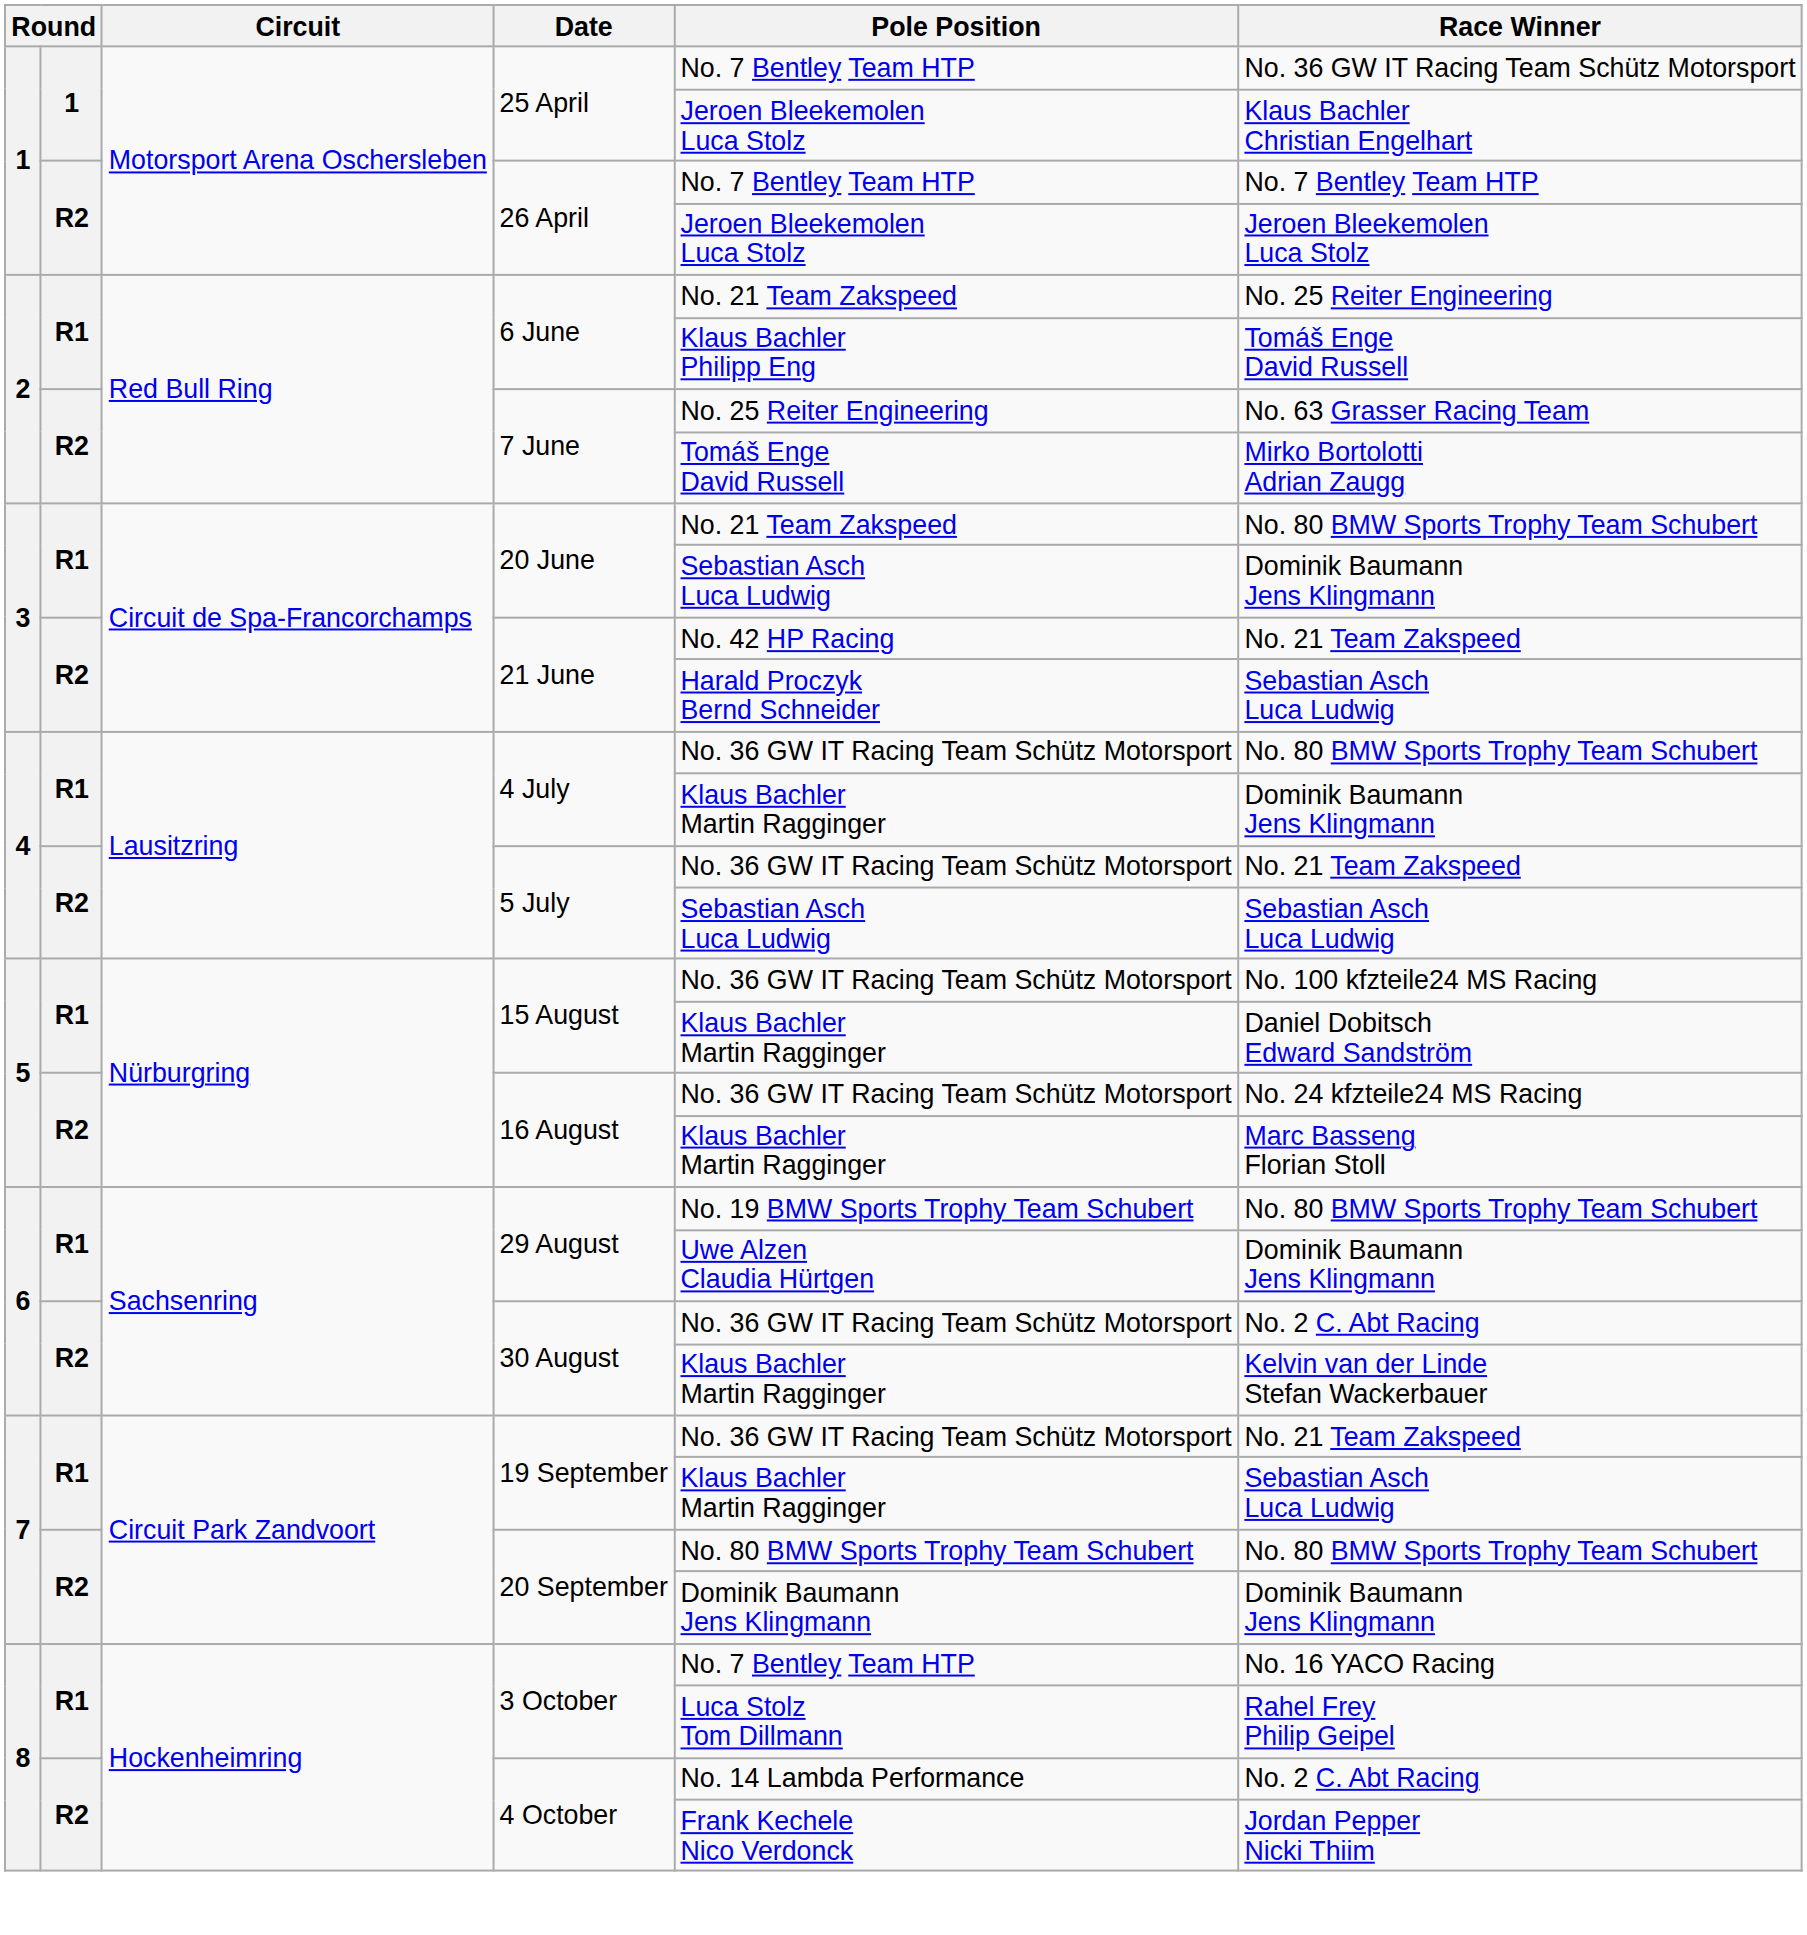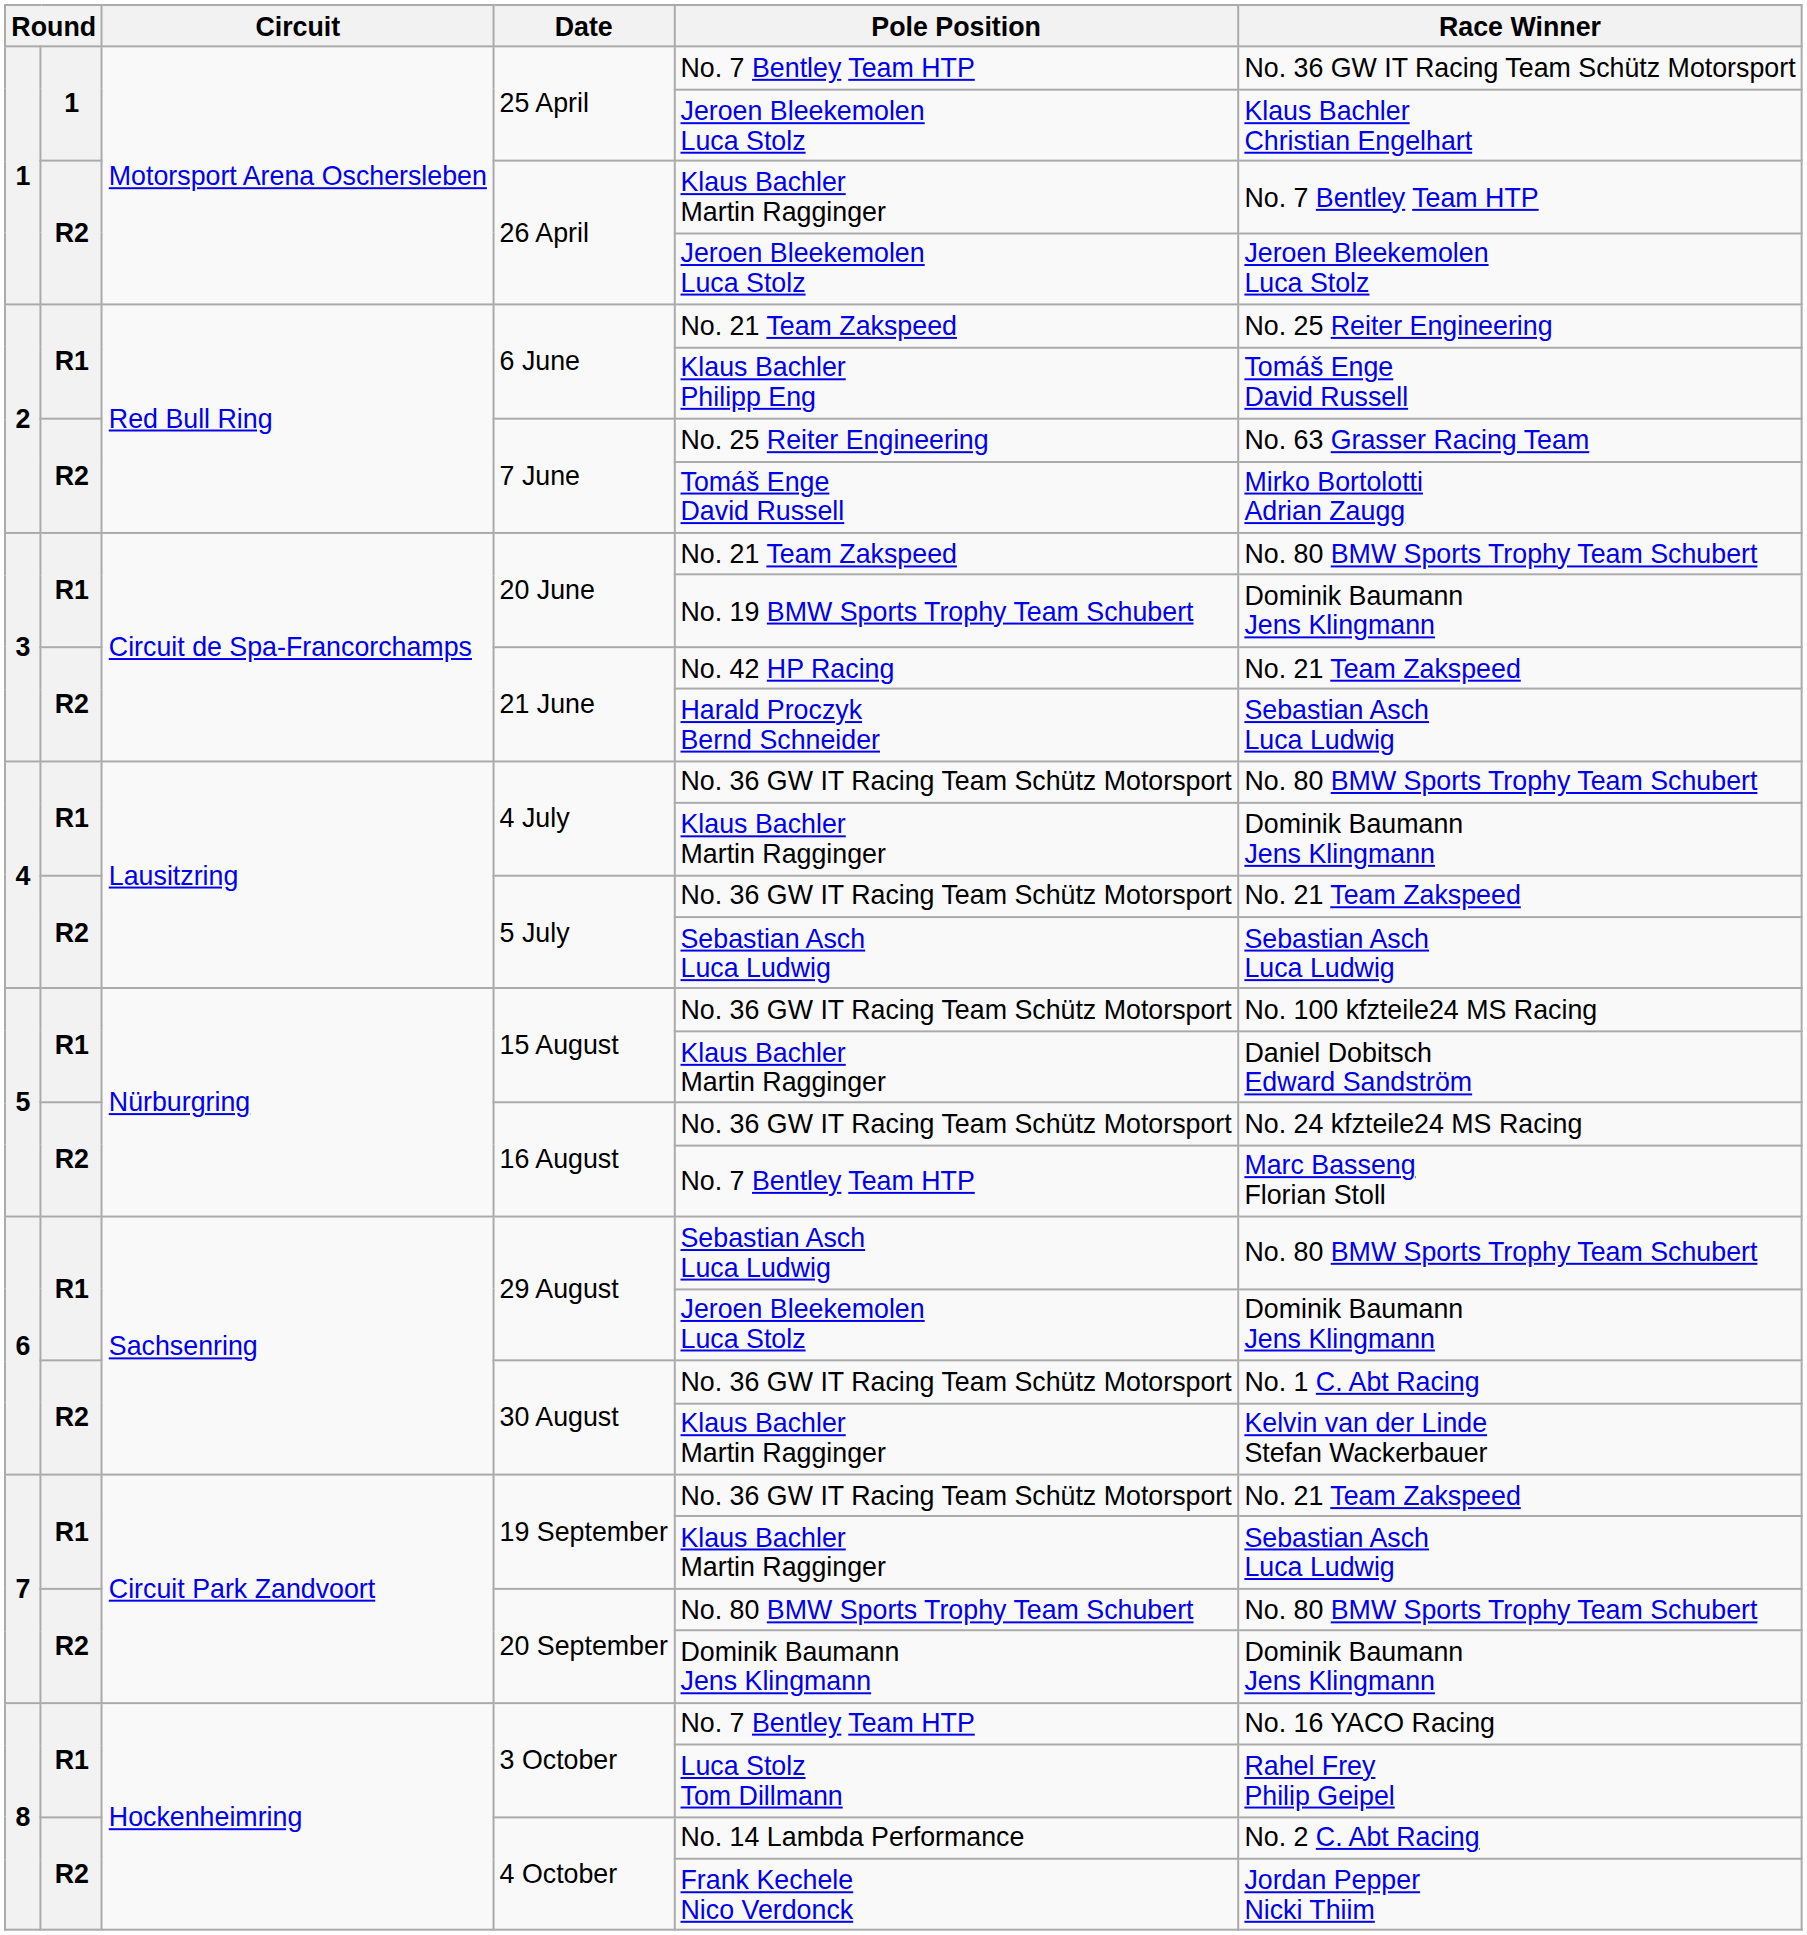row 4 | Pole Position: No. 7 Bentley Team HTP -> Klaus Bachler Martin Ragginger
row 11 | Pole Position: Sebastian Asch Luca Ludwig -> No. 19 BMW Sports Trophy Team Schubert
row 21 | Pole Position: Klaus Bachler Martin Ragginger -> No. 7 Bentley Team HTP
row 22 | Pole Position: No. 19 BMW Sports Trophy Team Schubert -> Sebastian Asch Luca Ludwig
row 23 | Pole Position: Uwe Alzen Claudia Hürtgen -> Jeroen Bleekemolen Luca Stolz
row 24 | Race Winner: No. 2 C. Abt Racing -> No. 1 C. Abt Racing
